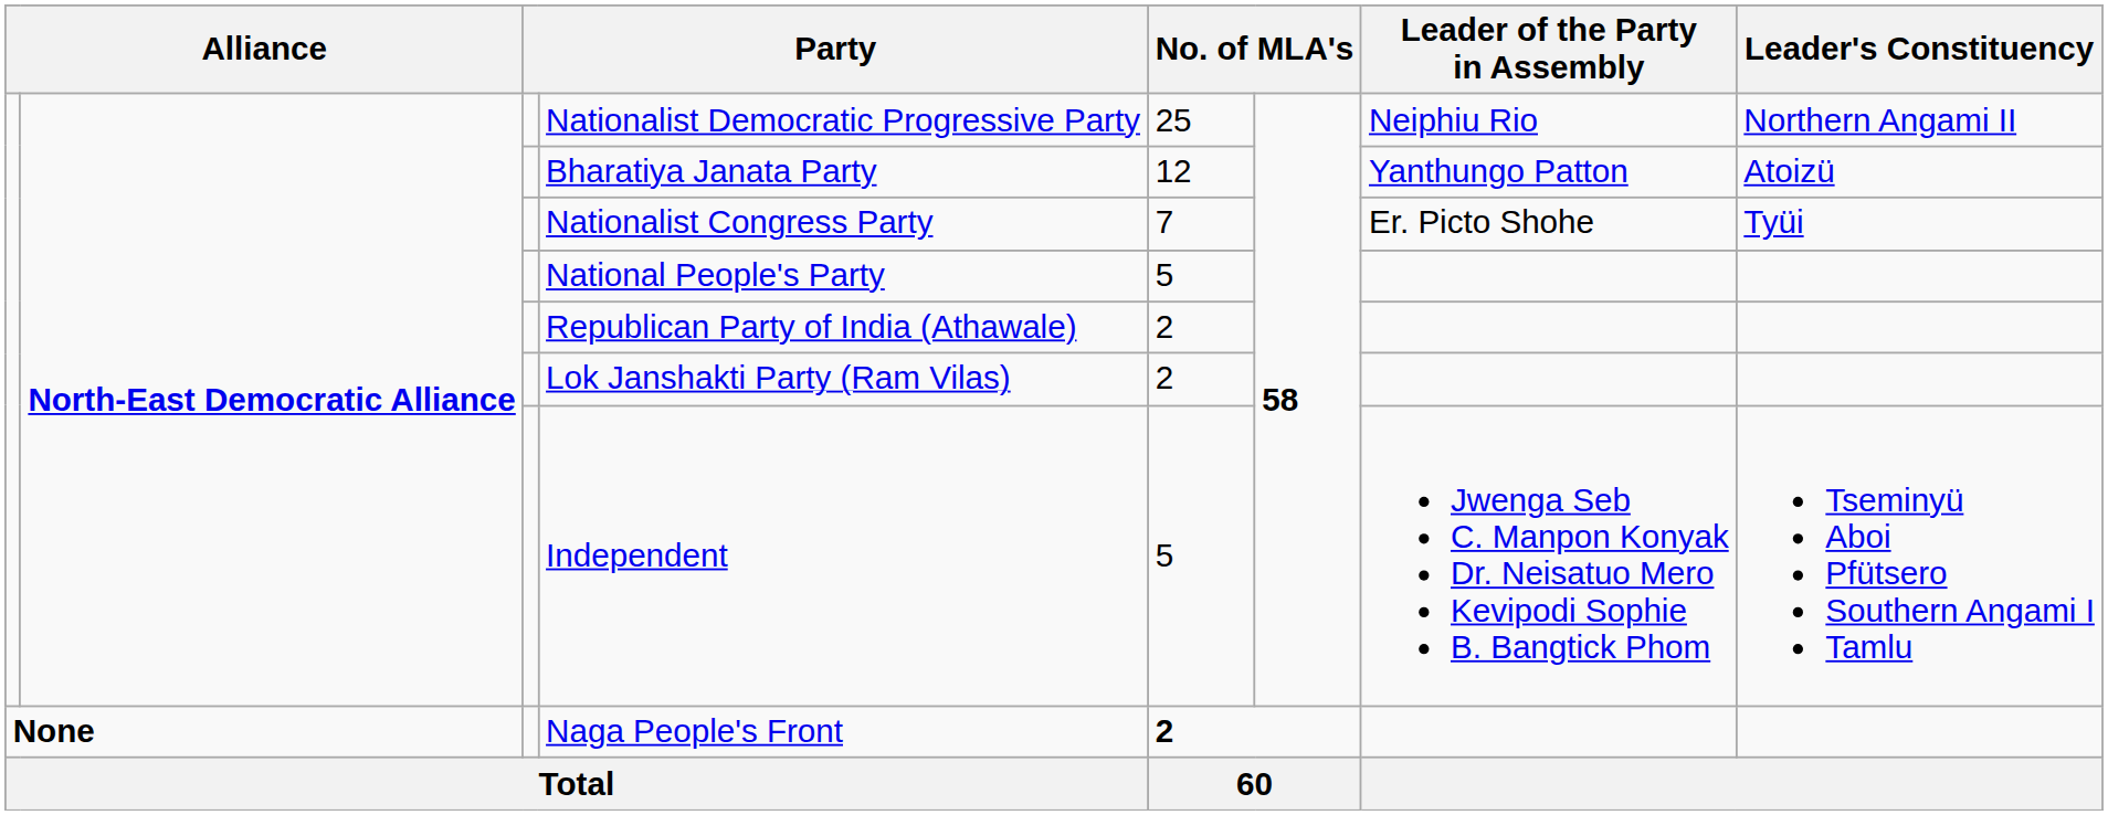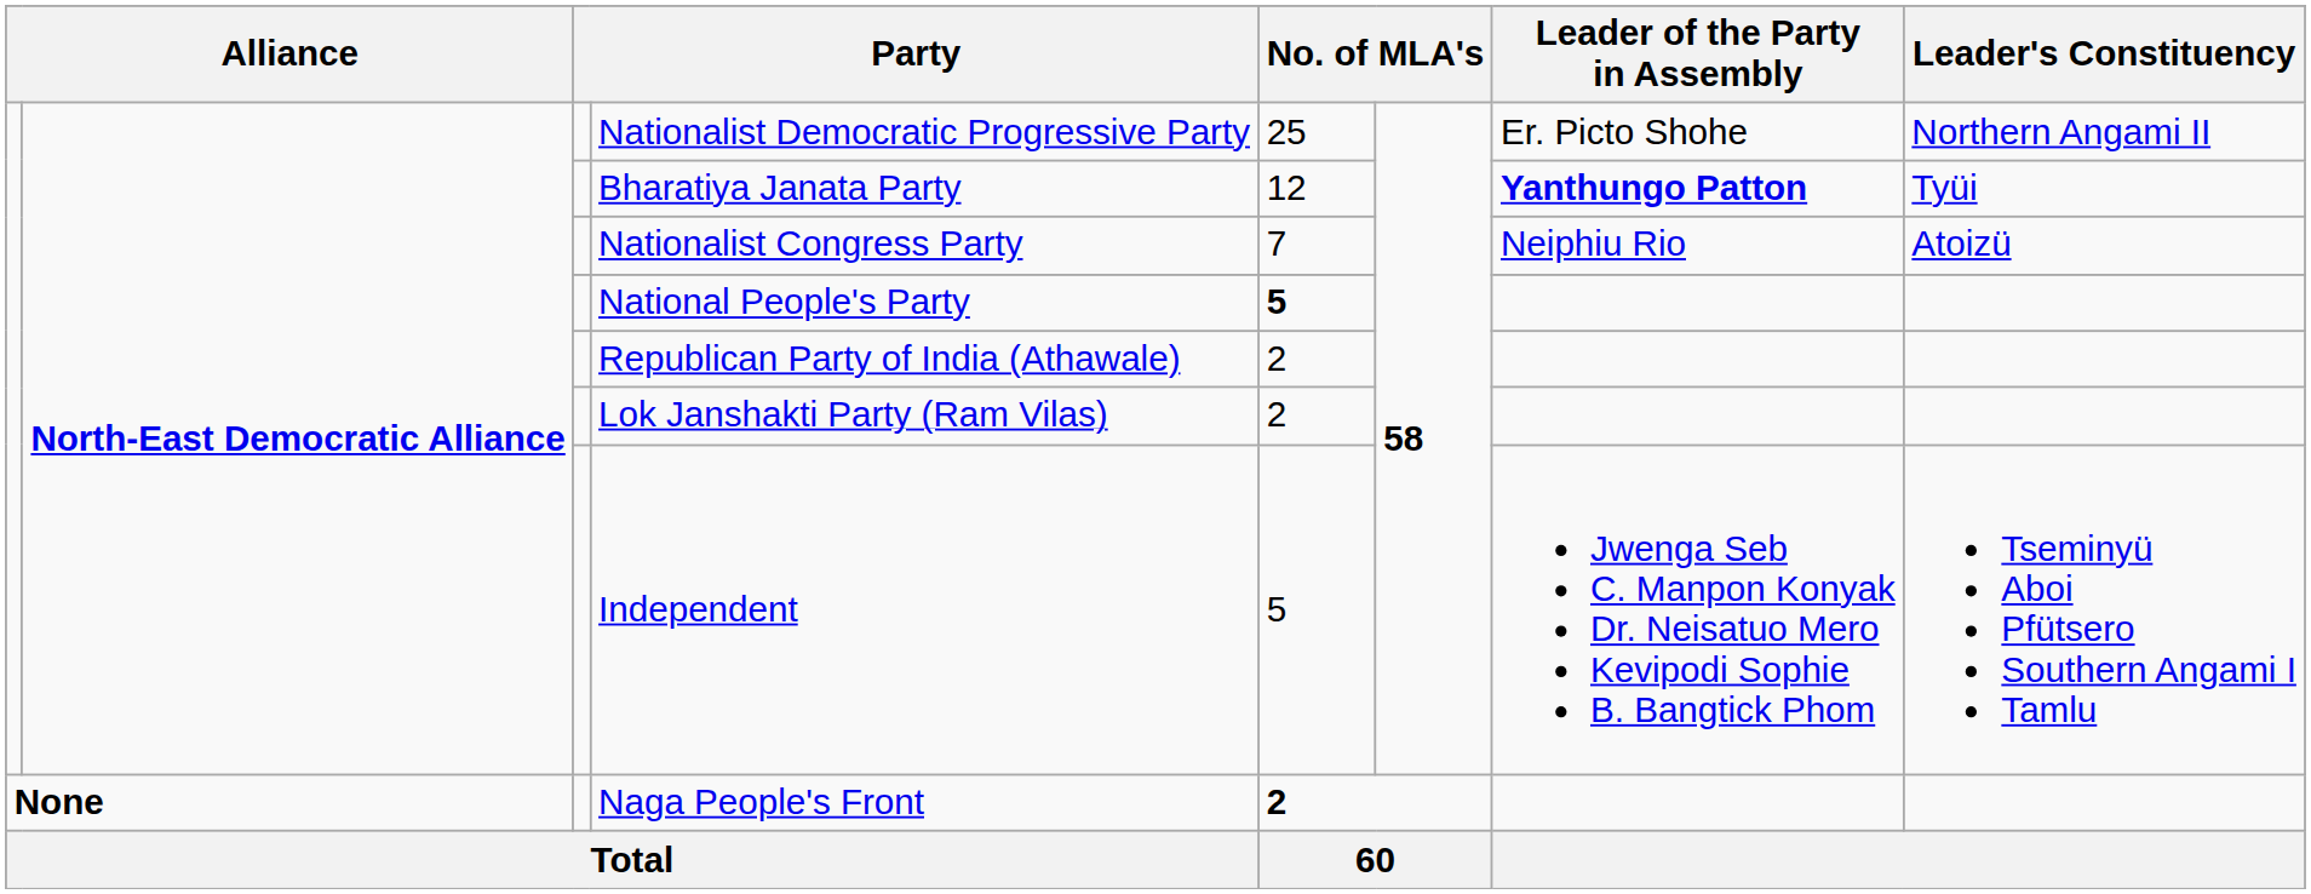Nationalist Democratic Progressive Party | Leader of the Party in Assembly: Neiphiu Rio -> Er. Picto Shohe
Bharatiya Janata Party | Leader of the Party in Assembly: normal -> bold
Bharatiya Janata Party | Leader's Constituency: Atoizü -> Tyüi
Nationalist Congress Party | Leader of the Party in Assembly: Er. Picto Shohe -> Neiphiu Rio
Nationalist Congress Party | Leader's Constituency: Tyüi -> Atoizü
National People's Party | column 5: normal -> bold
